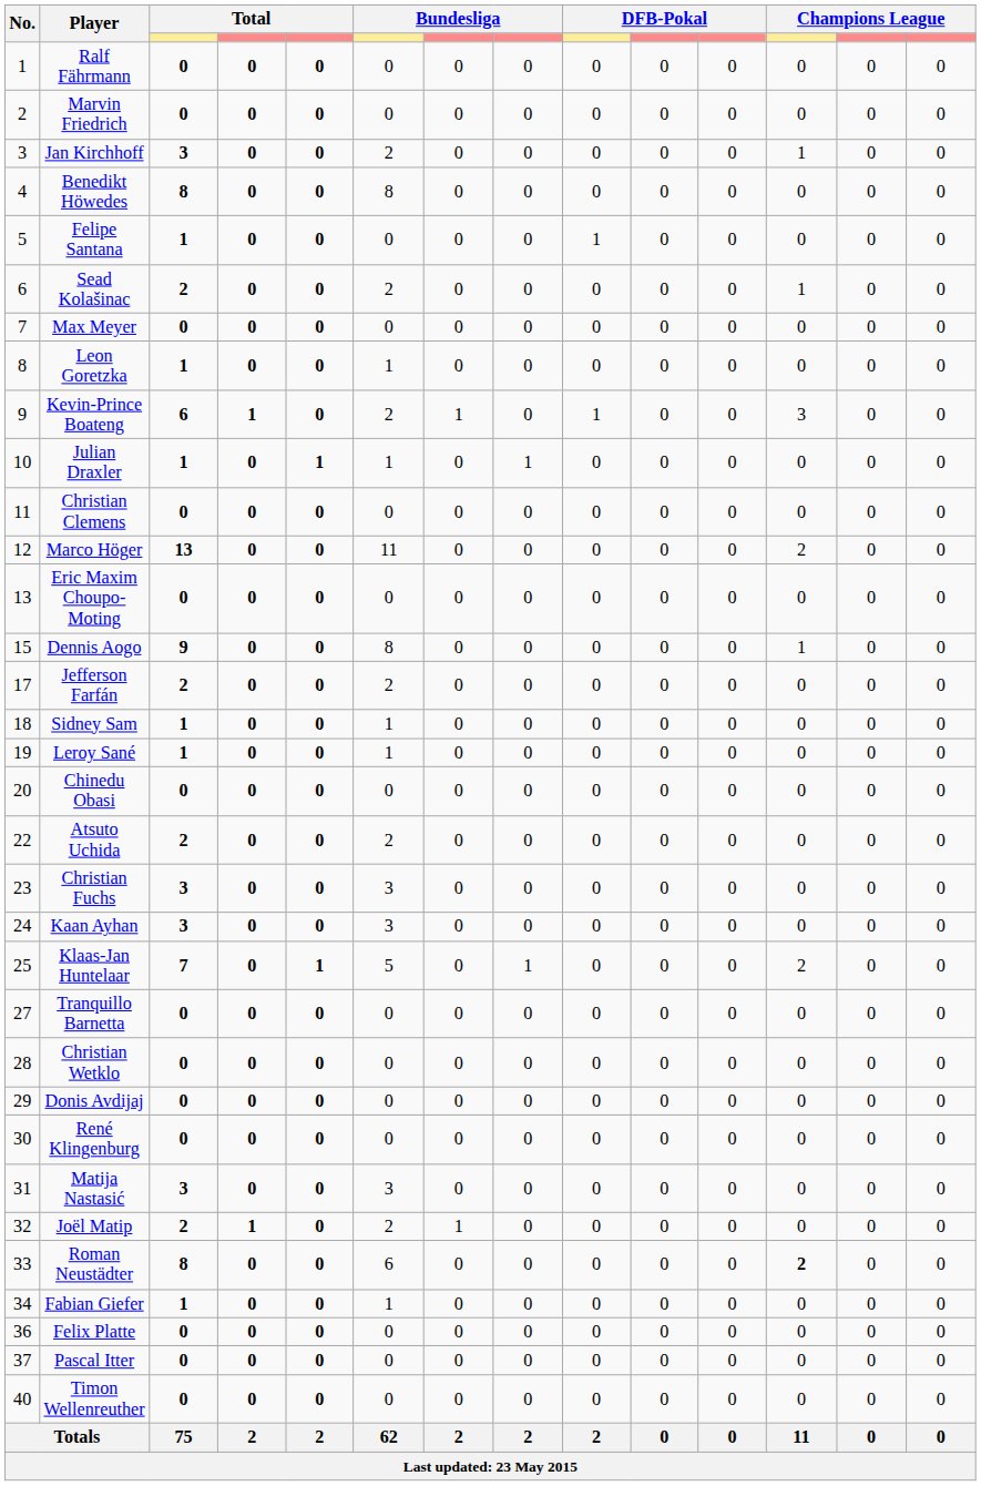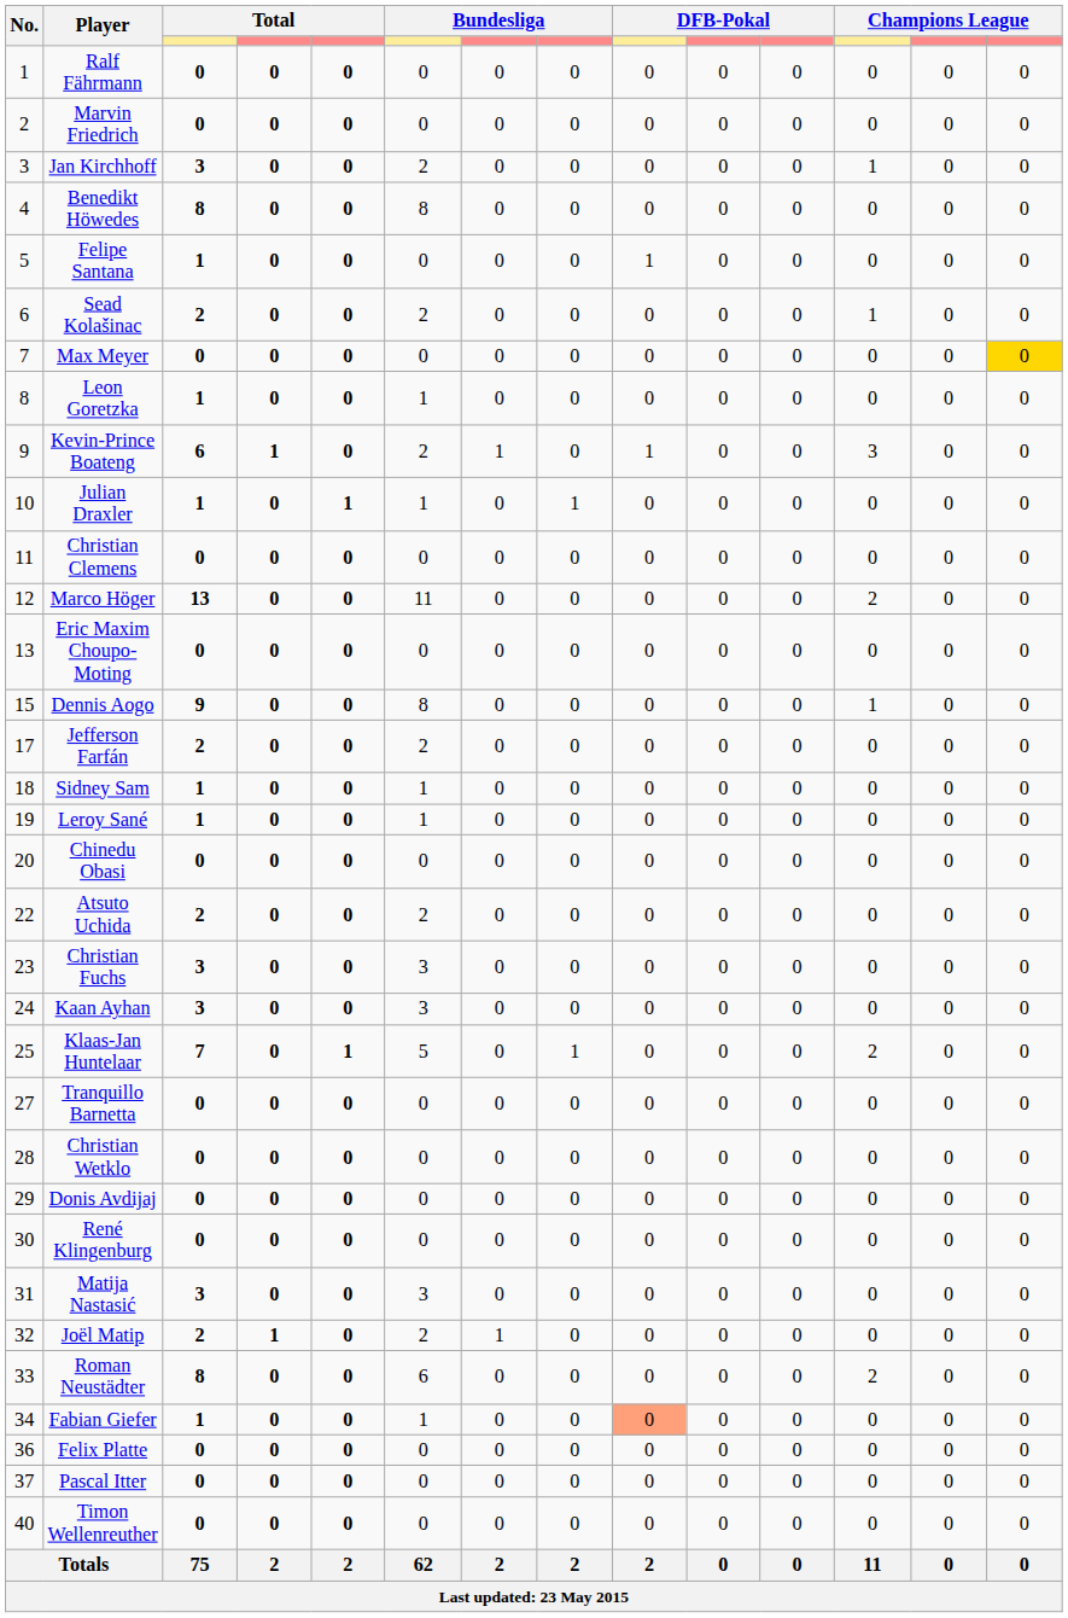Max Meyer | column 14: no background -> gold background
Roman Neustädter | column 12: bold -> normal
Fabian Giefer | column 9: no background -> lightsalmon background
